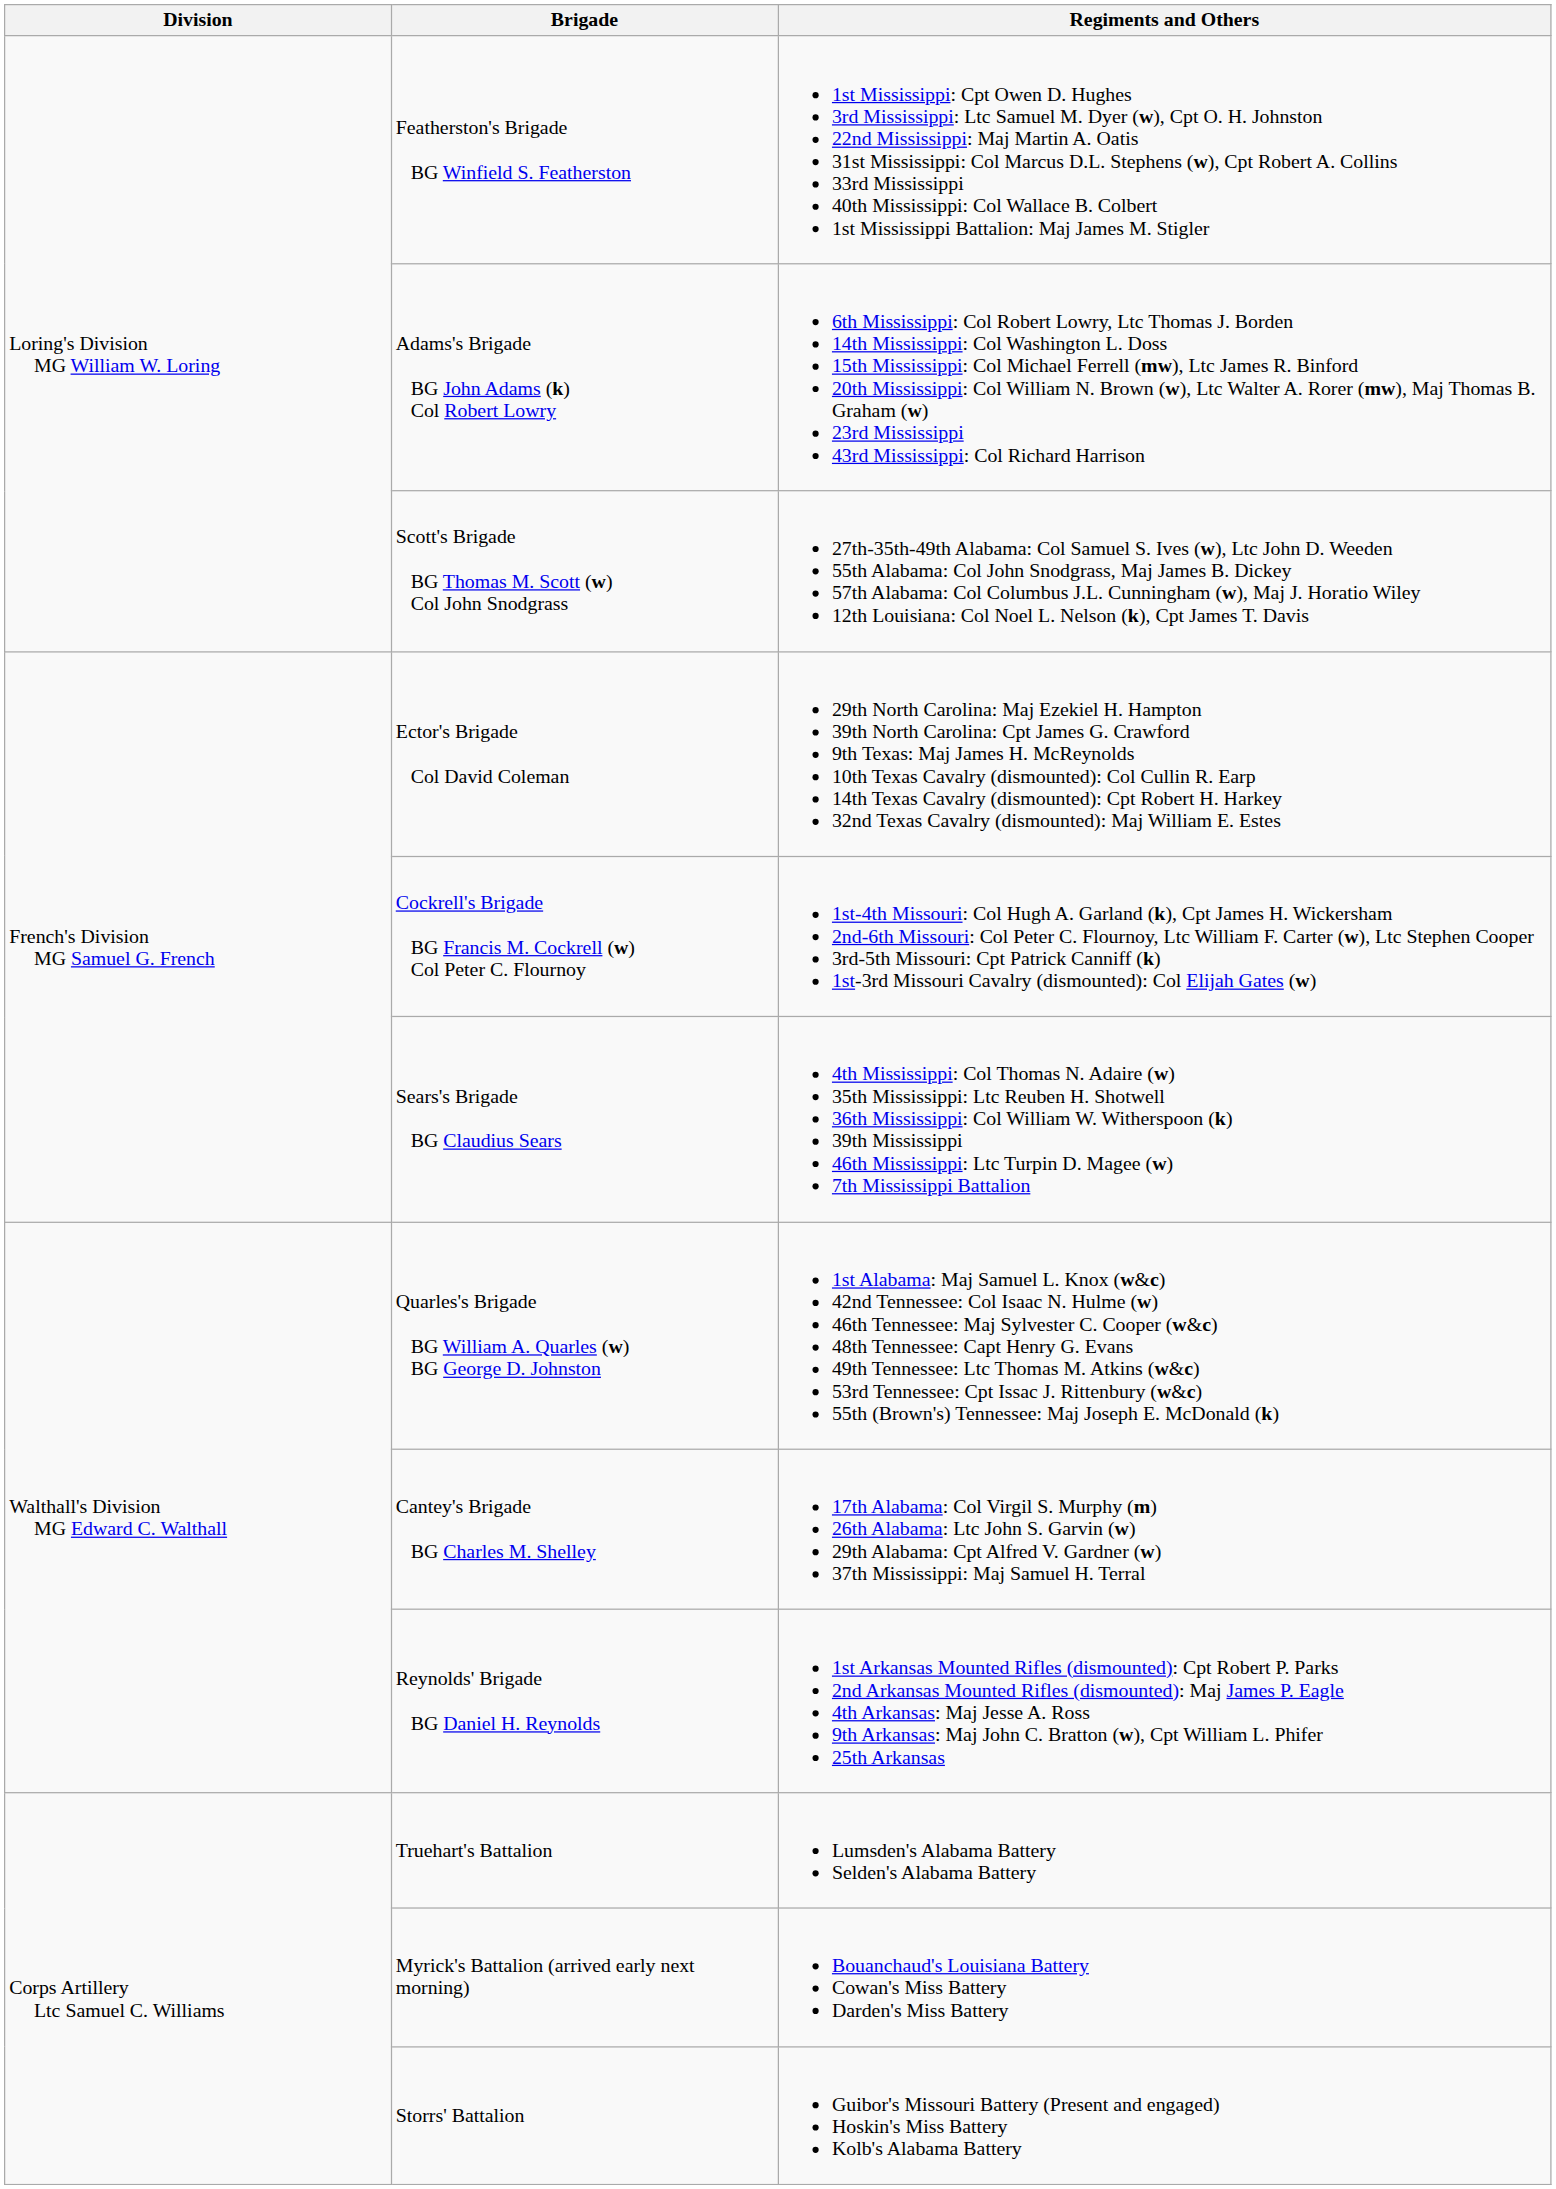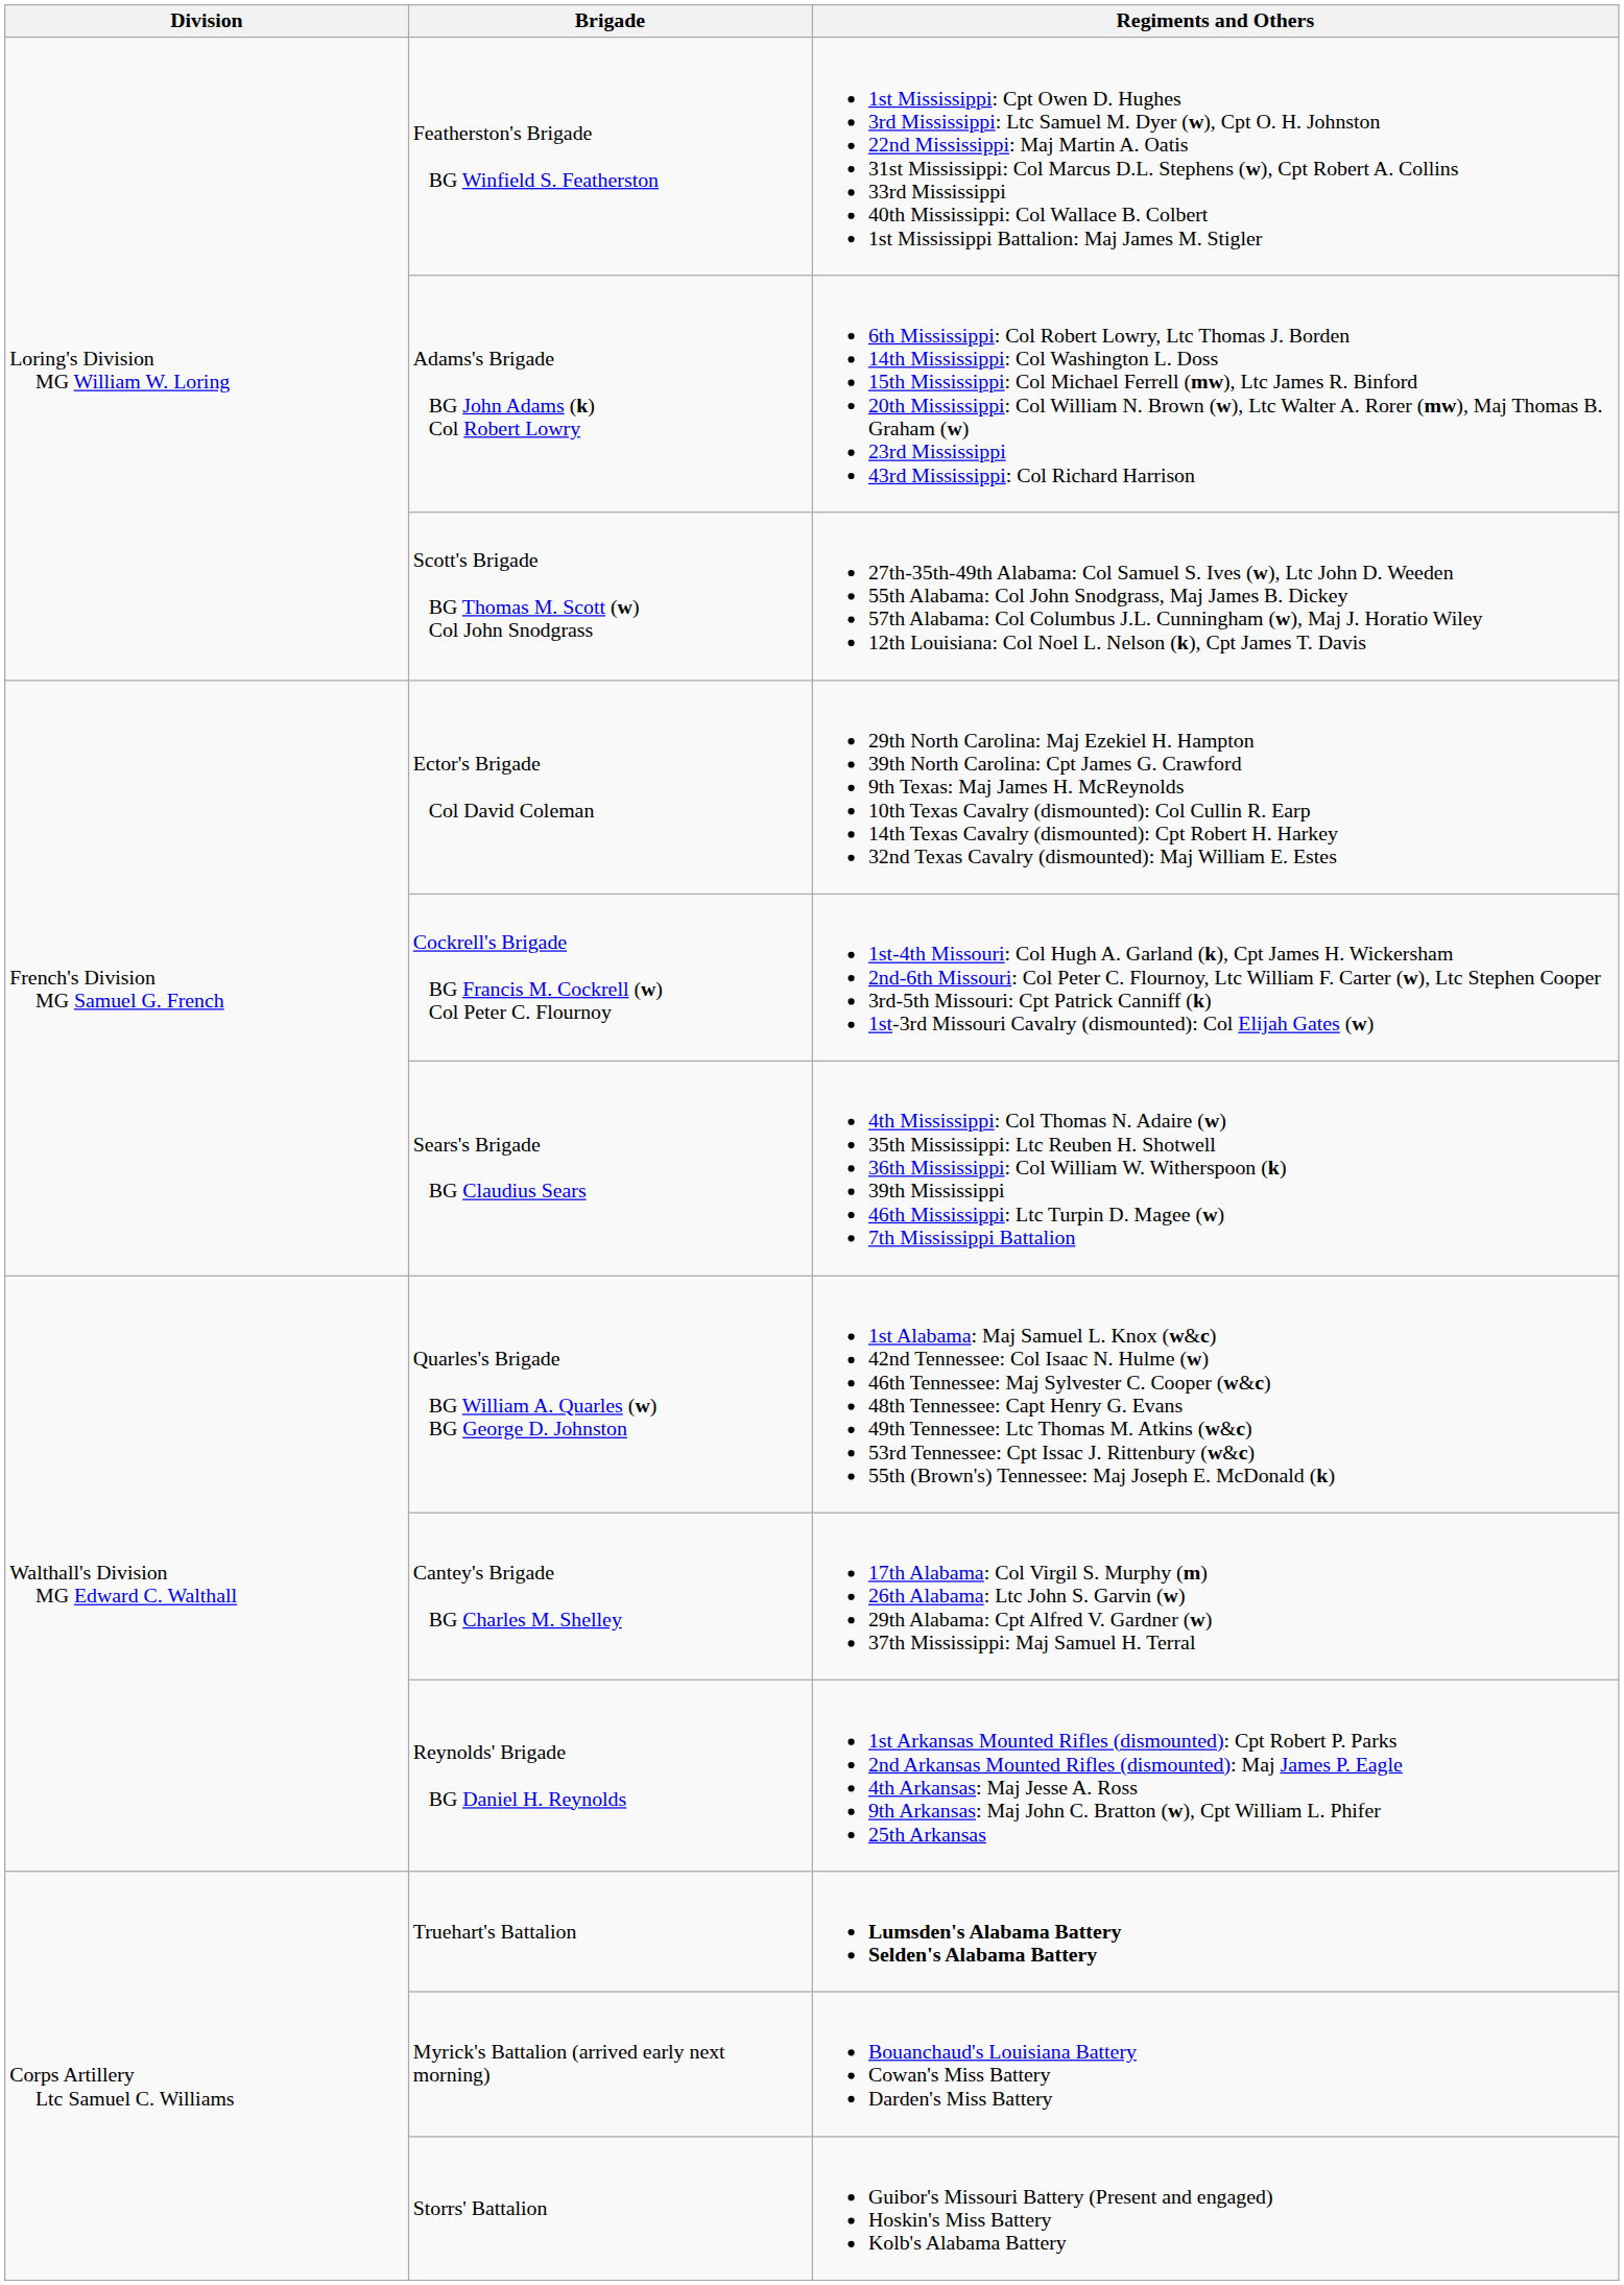Truehart's Battalion | Regiments and Others: normal -> bold
